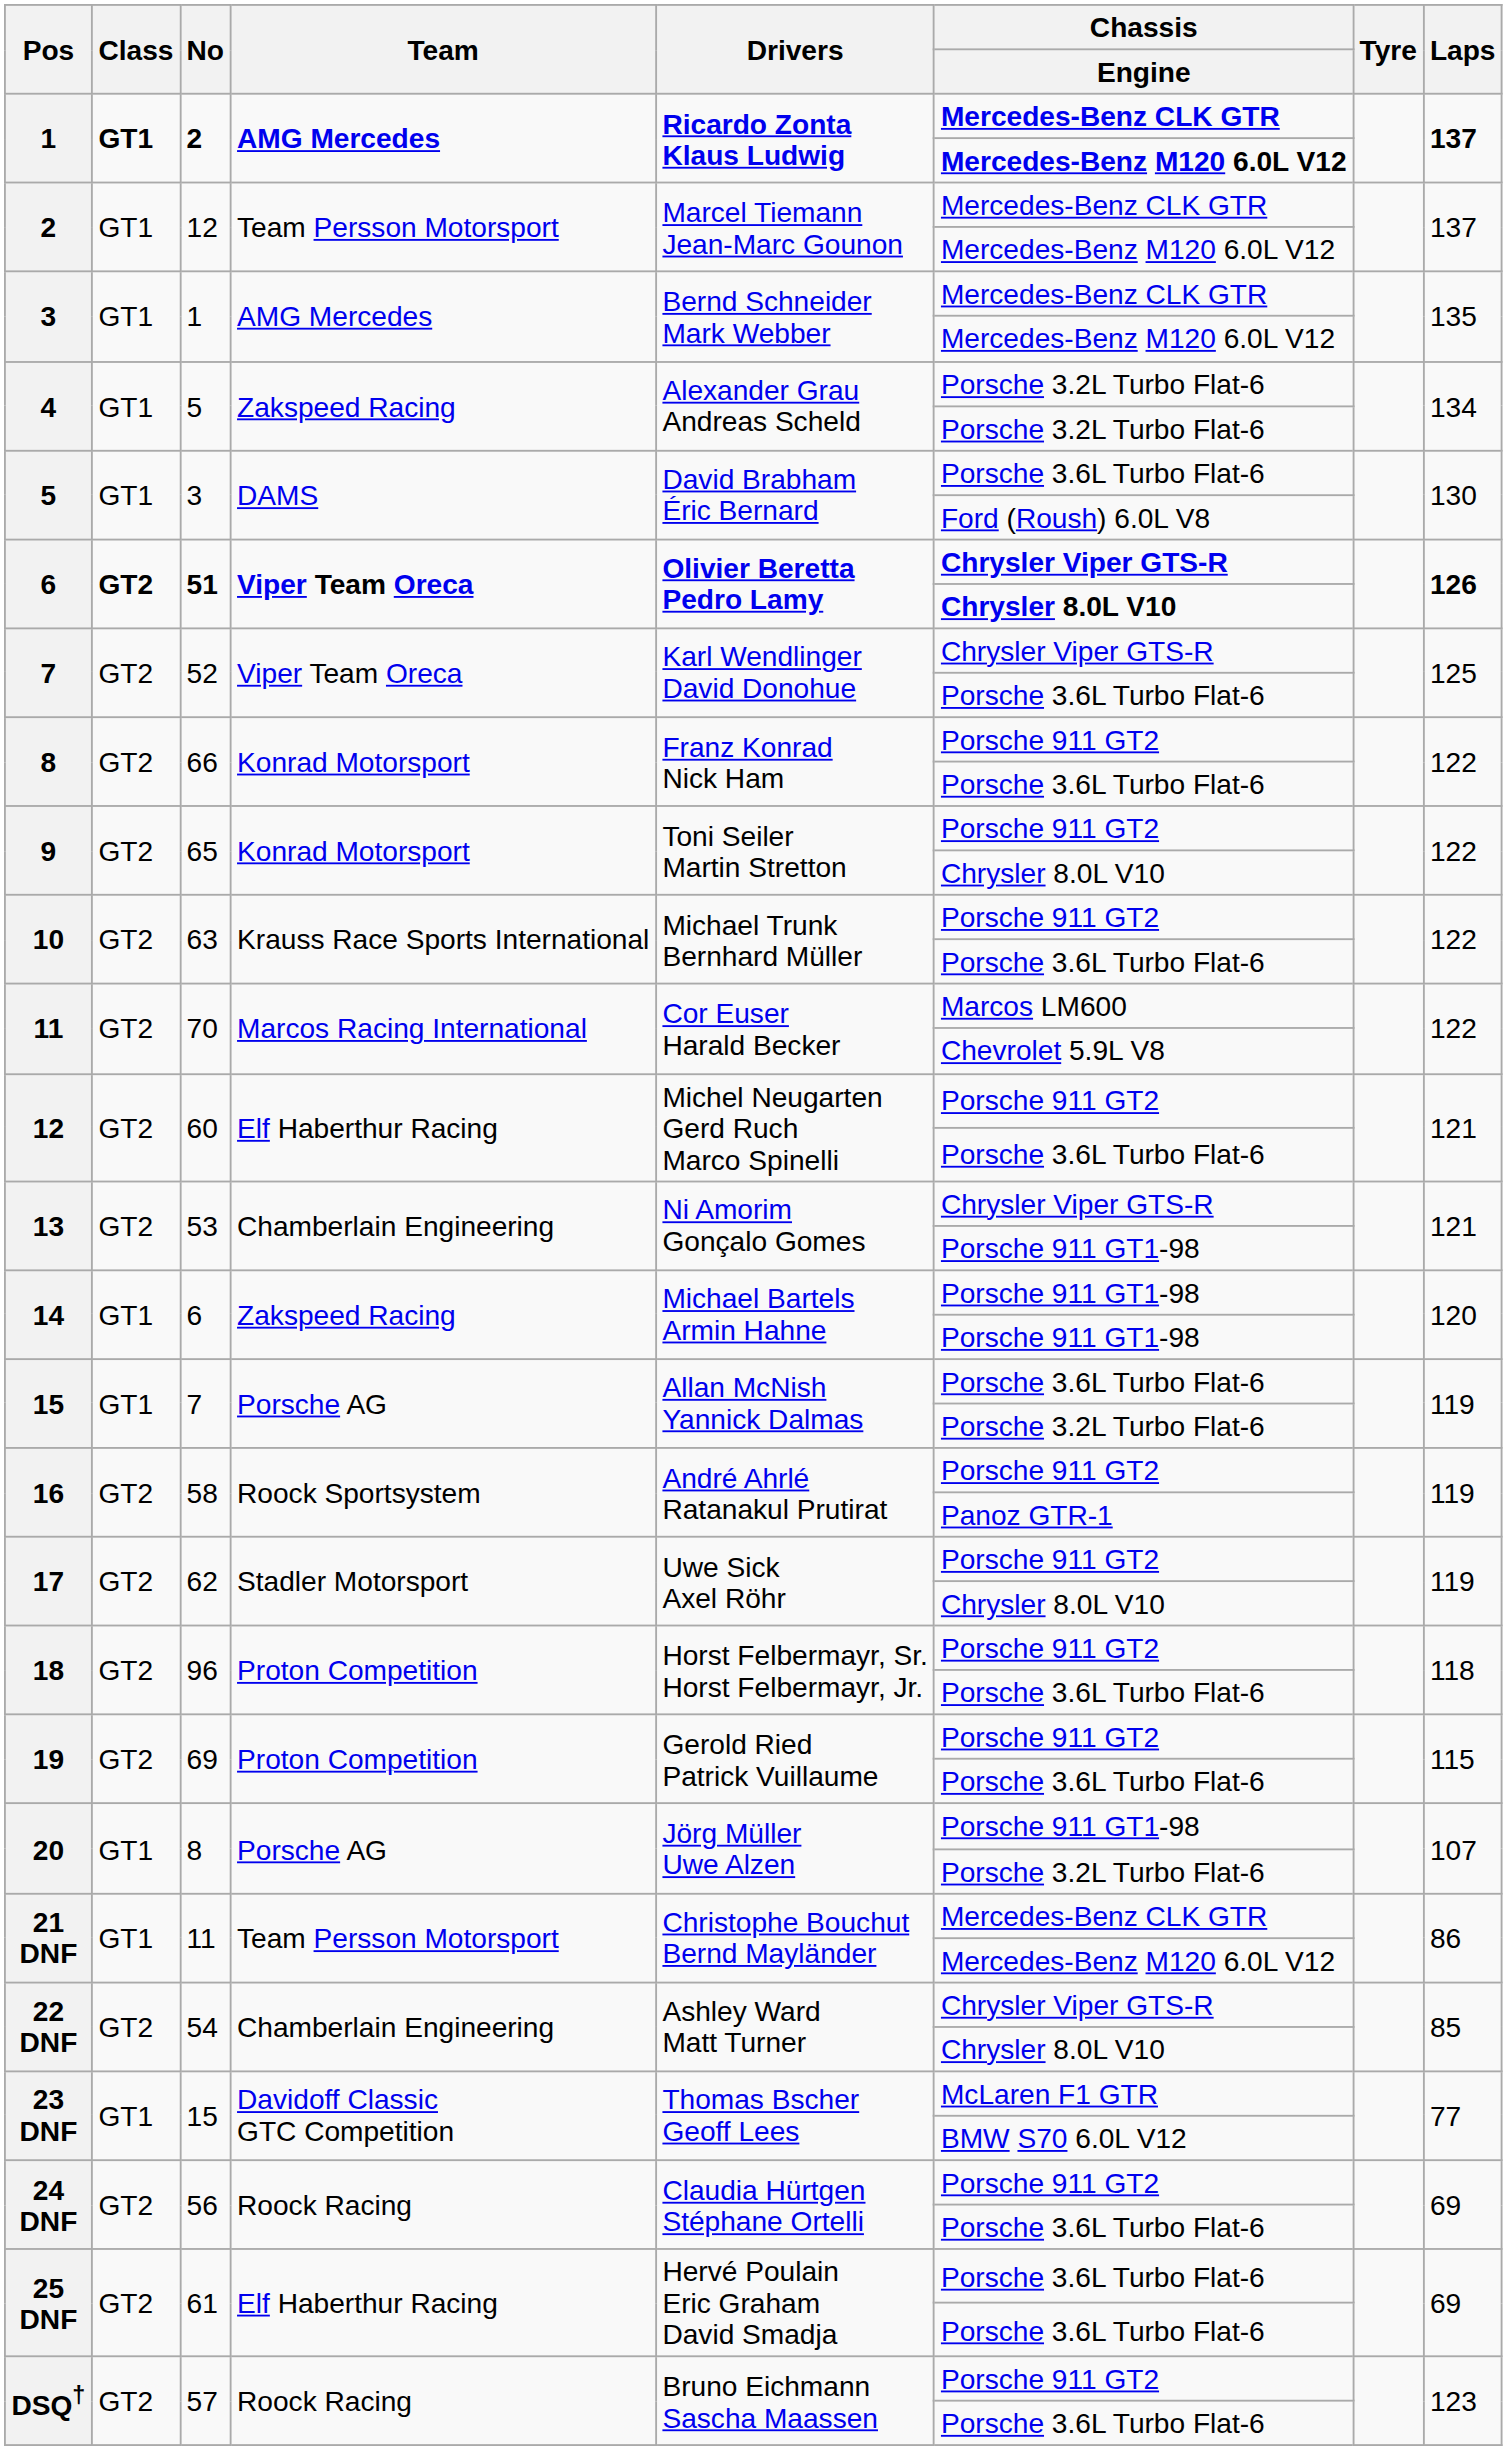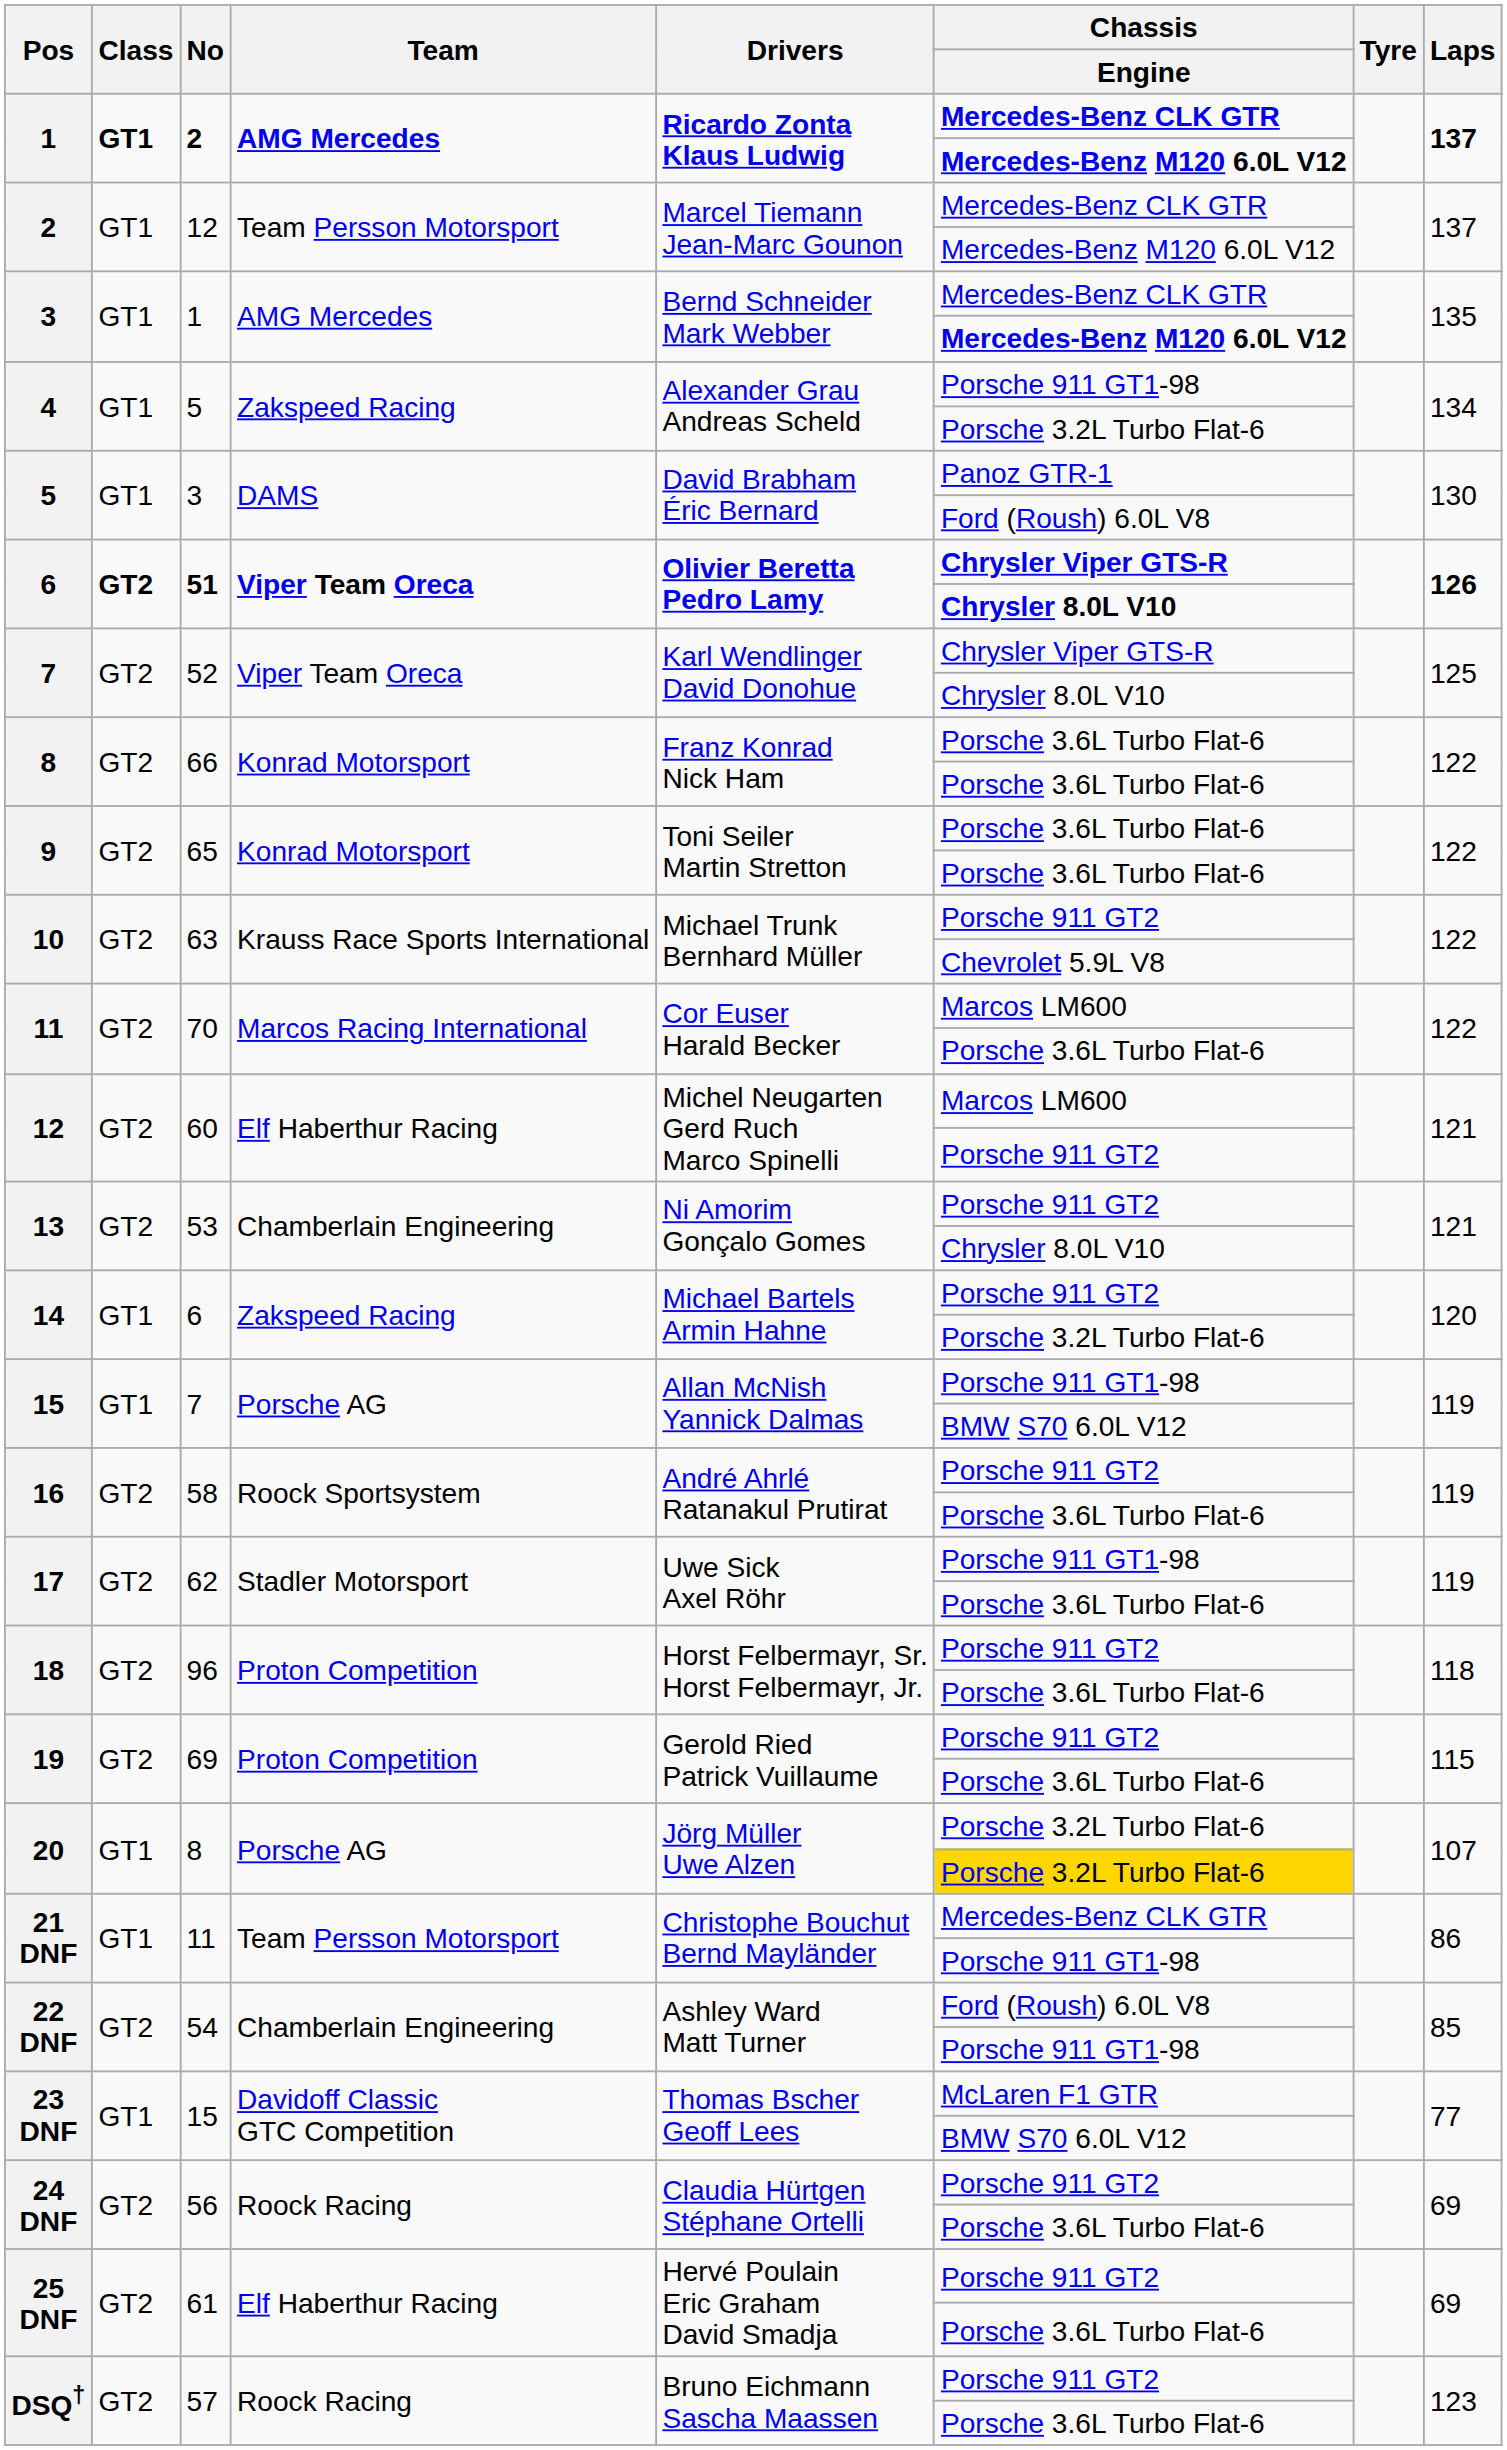row 8 | Chassis / Engine: normal -> bold
row 9 | Chassis / Engine: Porsche 3.2L Turbo Flat-6 -> Porsche 911 GT1-98
row 11 | Chassis / Engine: Porsche 3.6L Turbo Flat-6 -> Panoz GTR-1
row 16 | Chassis / Engine: Porsche 3.6L Turbo Flat-6 -> Chrysler 8.0L V10
row 17 | Chassis / Engine: Porsche 911 GT2 -> Porsche 3.6L Turbo Flat-6
row 19 | Chassis / Engine: Porsche 911 GT2 -> Porsche 3.6L Turbo Flat-6
row 20 | Chassis / Engine: Chrysler 8.0L V10 -> Porsche 3.6L Turbo Flat-6
row 22 | Chassis / Engine: Porsche 3.6L Turbo Flat-6 -> Chevrolet 5.9L V8
row 24 | Chassis / Engine: Chevrolet 5.9L V8 -> Porsche 3.6L Turbo Flat-6
row 25 | Chassis / Engine: Porsche 911 GT2 -> Marcos LM600
row 26 | Chassis / Engine: Porsche 3.6L Turbo Flat-6 -> Porsche 911 GT2
row 27 | Chassis / Engine: Chrysler Viper GTS-R -> Porsche 911 GT2
row 28 | Chassis / Engine: Porsche 911 GT1-98 -> Chrysler 8.0L V10
row 29 | Chassis / Engine: Porsche 911 GT1-98 -> Porsche 911 GT2
row 30 | Chassis / Engine: Porsche 911 GT1-98 -> Porsche 3.2L Turbo Flat-6
row 31 | Chassis / Engine: Porsche 3.6L Turbo Flat-6 -> Porsche 911 GT1-98
row 32 | Chassis / Engine: Porsche 3.2L Turbo Flat-6 -> BMW S70 6.0L V12
row 34 | Chassis / Engine: Panoz GTR-1 -> Porsche 3.6L Turbo Flat-6
row 35 | Chassis / Engine: Porsche 911 GT2 -> Porsche 911 GT1-98
row 36 | Chassis / Engine: Chrysler 8.0L V10 -> Porsche 3.6L Turbo Flat-6
row 41 | Chassis / Engine: Porsche 911 GT1-98 -> Porsche 3.2L Turbo Flat-6
row 42 | Chassis / Engine: no background -> gold background
row 44 | Chassis / Engine: Mercedes-Benz M120 6.0L V12 -> Porsche 911 GT1-98
row 45 | Chassis / Engine: Chrysler Viper GTS-R -> Ford (Roush) 6.0L V8
row 46 | Chassis / Engine: Chrysler 8.0L V10 -> Porsche 911 GT1-98
row 51 | Chassis / Engine: Porsche 3.6L Turbo Flat-6 -> Porsche 911 GT2
